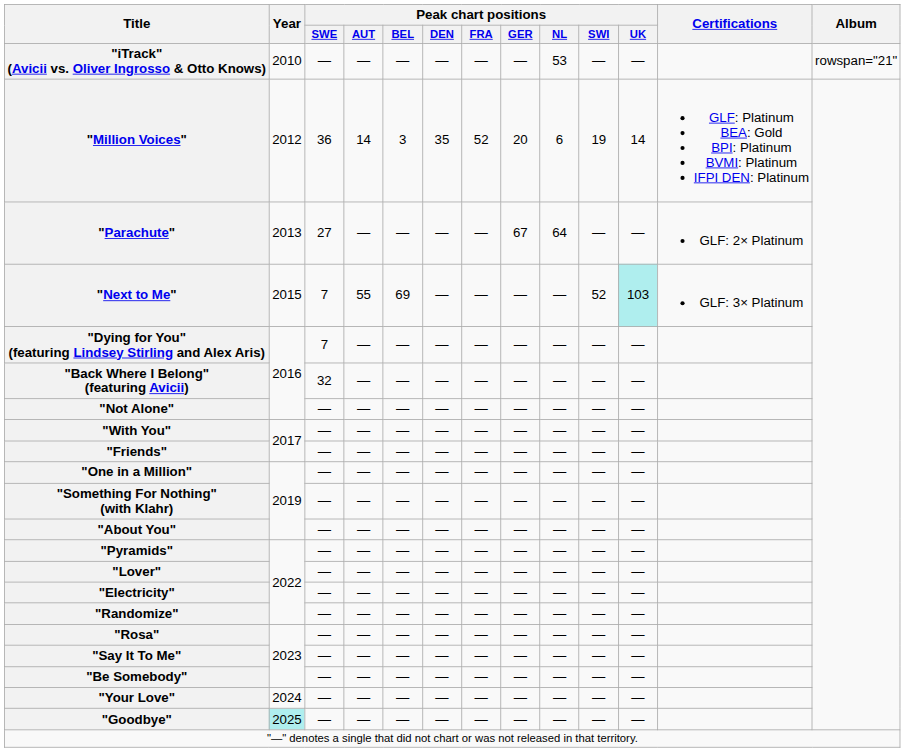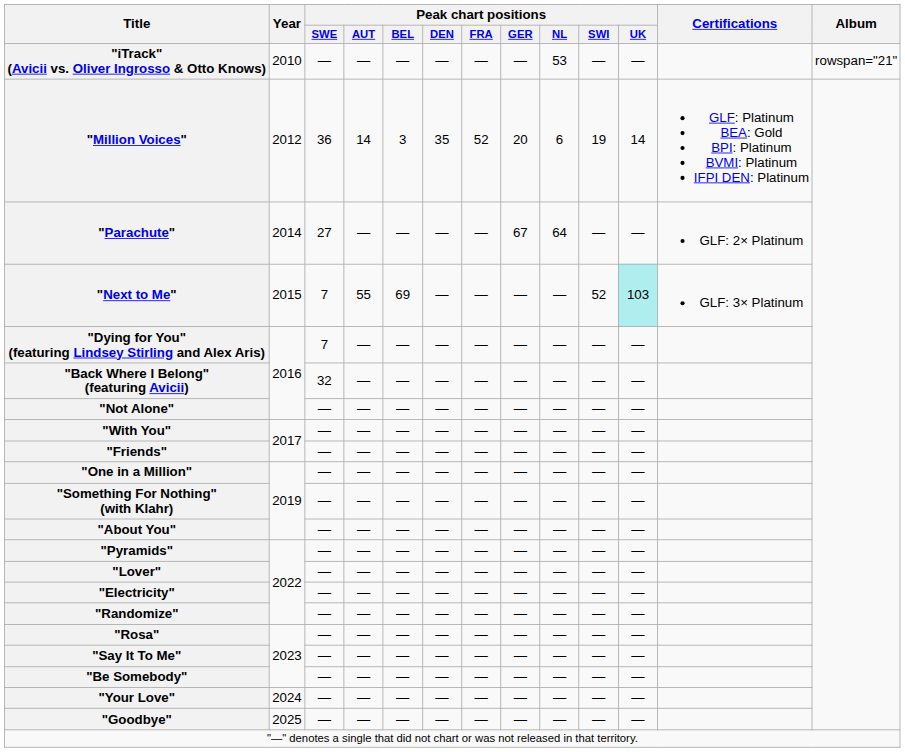"Parachute" | Year: 2013 -> 2014
"Goodbye" | Year: paleturquoise background -> no background
